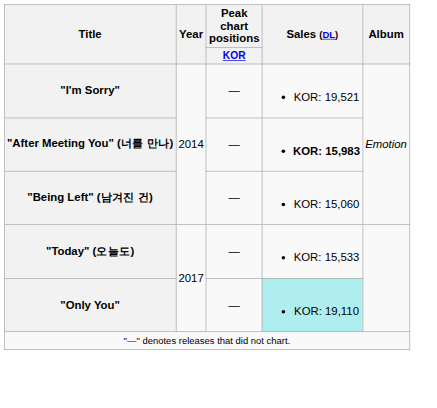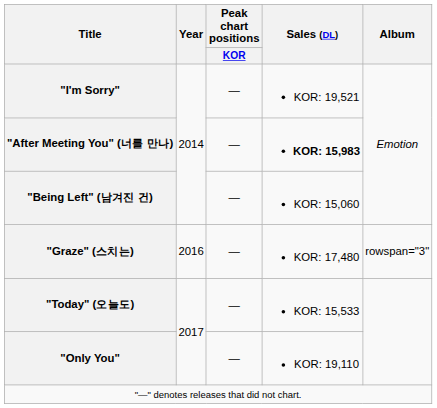+ row: "Graze" (스치는) | 2016 | — | KOR: 17,480 | rowspan="3"
"Only You" | Sales (DL): paleturquoise background -> no background
